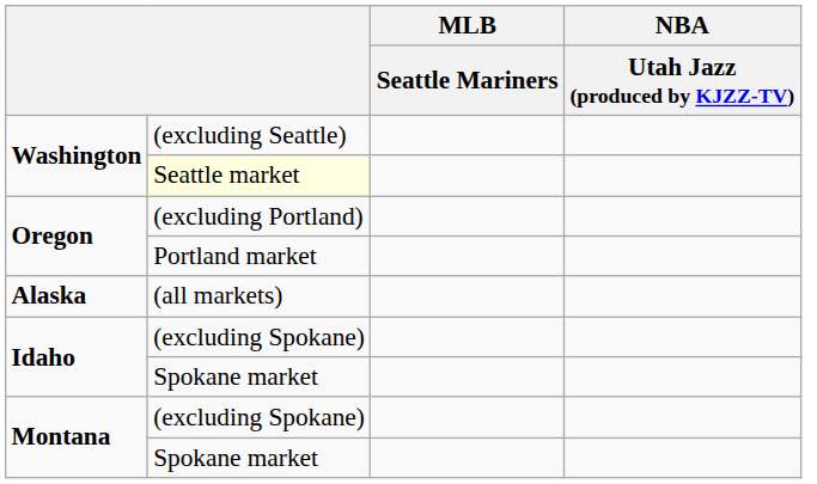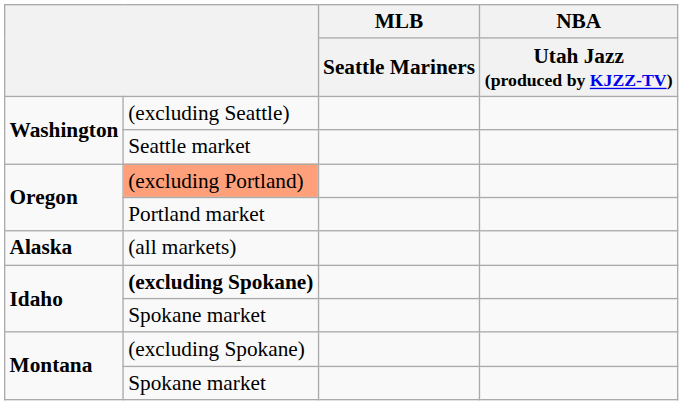Seattle market | column 2: lightyellow background -> no background
(excluding Portland) | column 2: no background -> lightsalmon background
Idaho / (excluding Spokane) | column 2: normal -> bold
